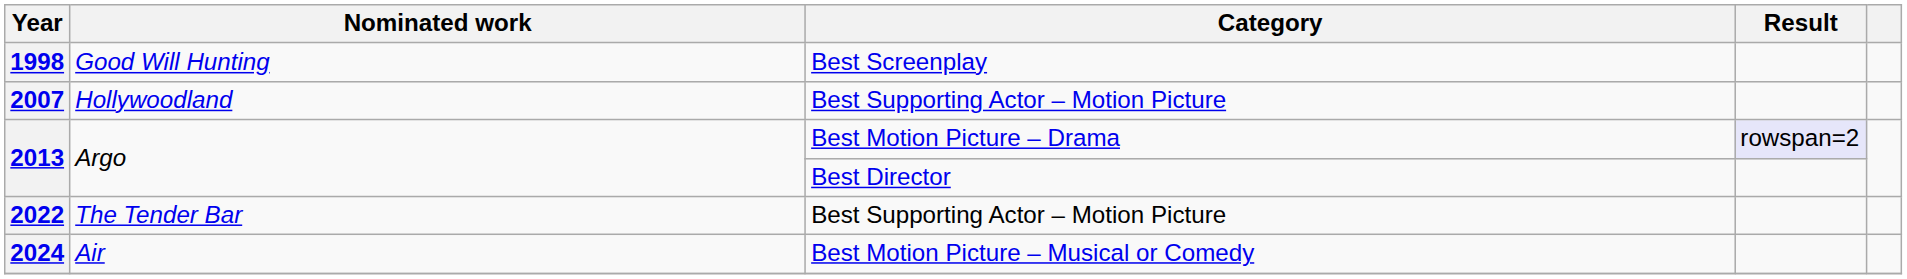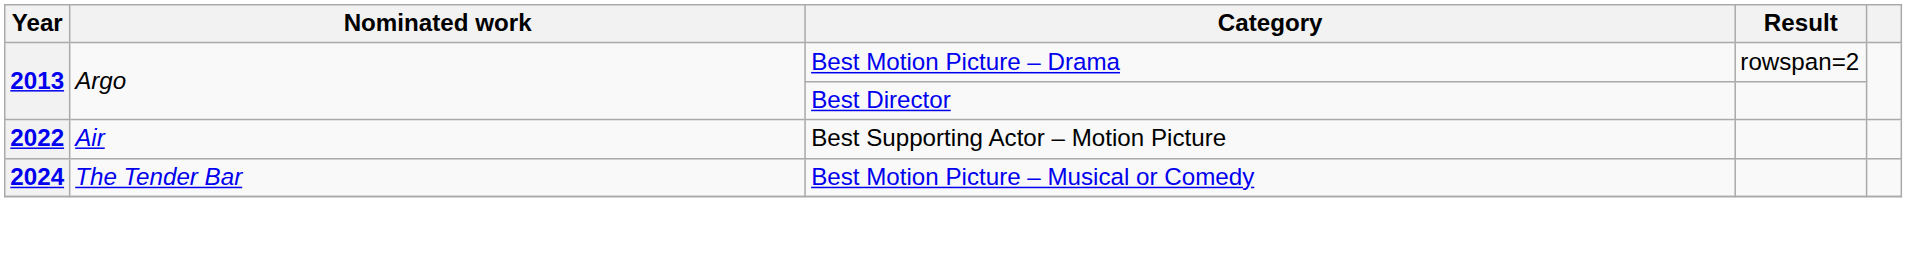- row: 1998 | Good Will Hunting | Best Screenplay
- row: 2007 | Hollywoodland | Best Supporting Actor – Motion Picture
2013 / Best Motion Picture – Drama | Result: lavender background -> no background
2022 | Nominated work: The Tender Bar -> Air
2024 | Nominated work: Air -> The Tender Bar
